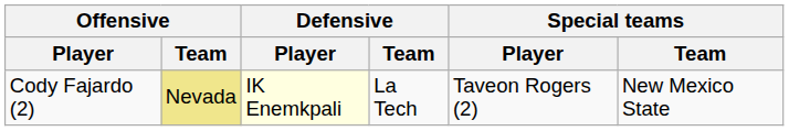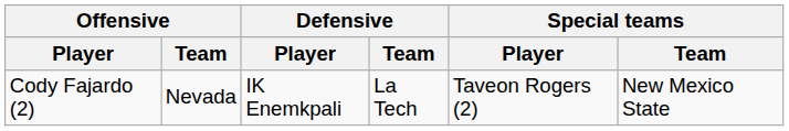Cody Fajardo (2) | Offensive / Team: khaki background -> no background
Cody Fajardo (2) | Defensive / Player: lightyellow background -> no background
